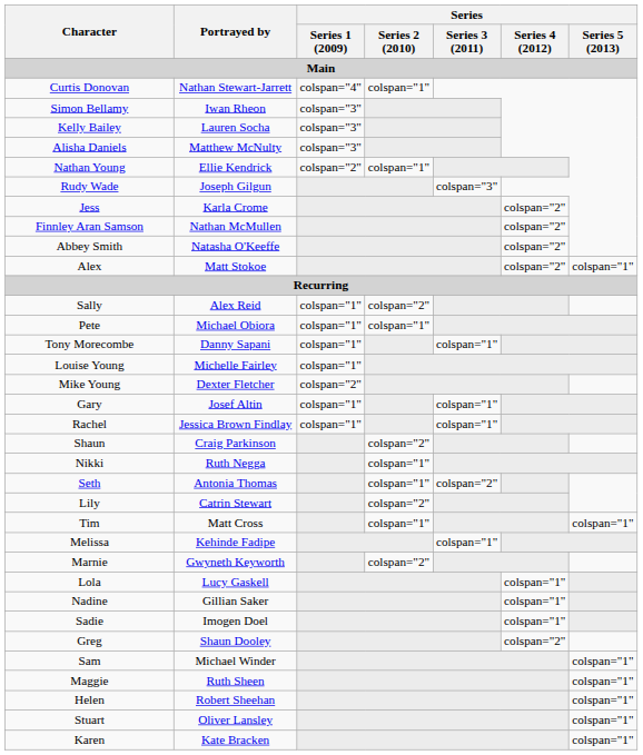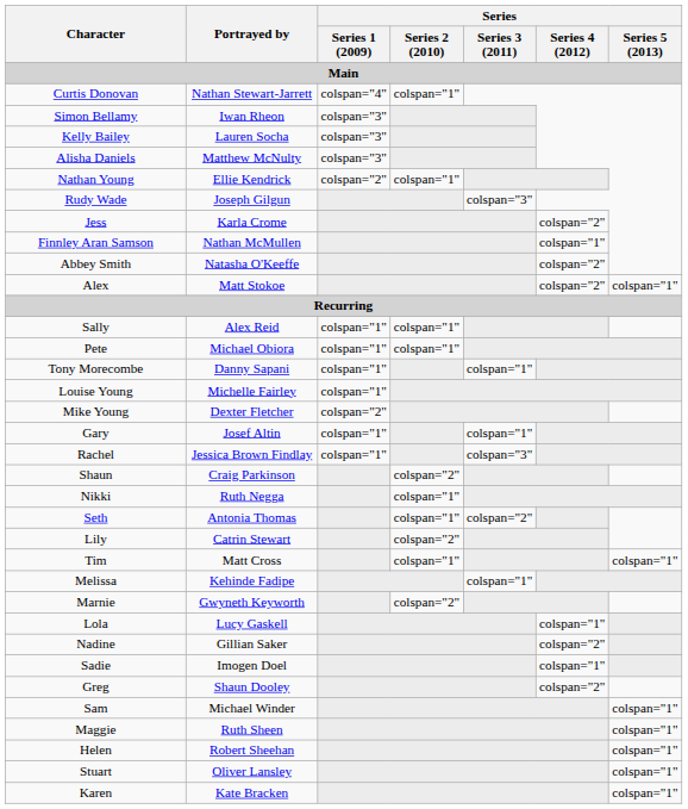Finnley Aran Samson | Series / Series 4 (2012): colspan="2" -> colspan="1"
Sally | Series / Series 2 (2010): colspan="2" -> colspan="1"
Rachel | Series / Series 3 (2011): colspan="1" -> colspan="3"
Nadine | Series / Series 4 (2012): colspan="1" -> colspan="2"
